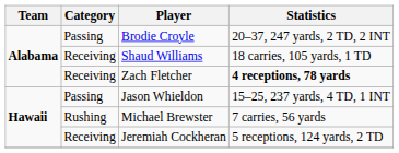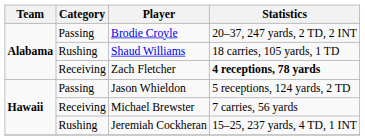Shaud Williams | Category: Receiving -> Rushing
Jason Whieldon | Statistics: 15–25, 237 yards, 4 TD, 1 INT -> 5 receptions, 124 yards, 2 TD
Michael Brewster | Category: Rushing -> Receiving
Jeremiah Cockheran | Category: Receiving -> Rushing
Jeremiah Cockheran | Statistics: 5 receptions, 124 yards, 2 TD -> 15–25, 237 yards, 4 TD, 1 INT
